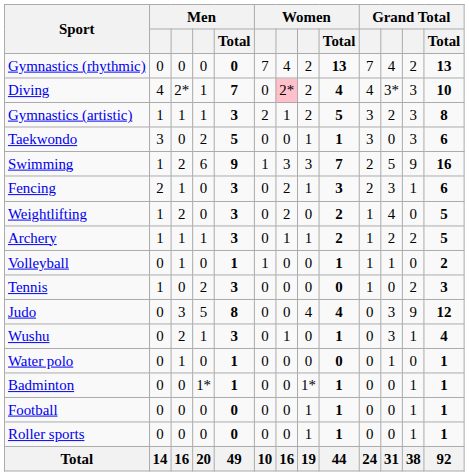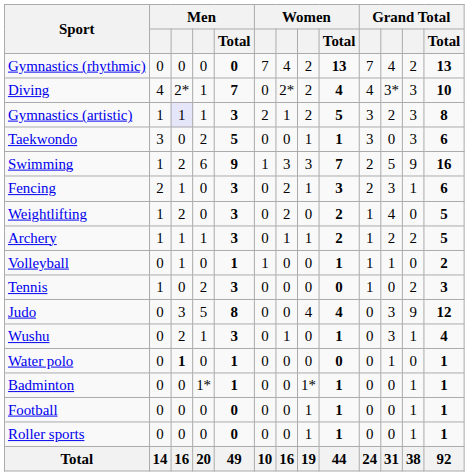Diving | column 7: pink background -> no background
Gymnastics (artistic) | column 3: no background -> lavender background
Water polo | column 3: normal -> bold
